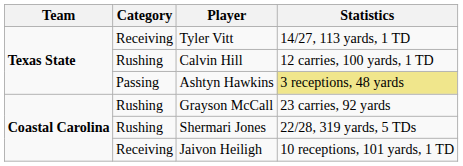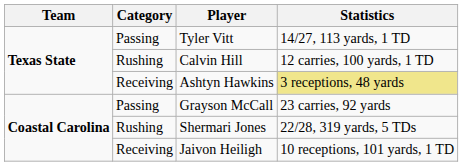Tyler Vitt | Category: Receiving -> Passing
Ashtyn Hawkins | Category: Passing -> Receiving
Grayson McCall | Category: Rushing -> Passing
